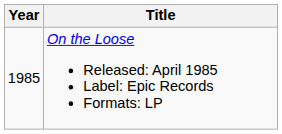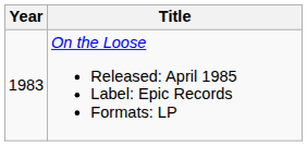row 2 | Year: 1985 -> 1983
